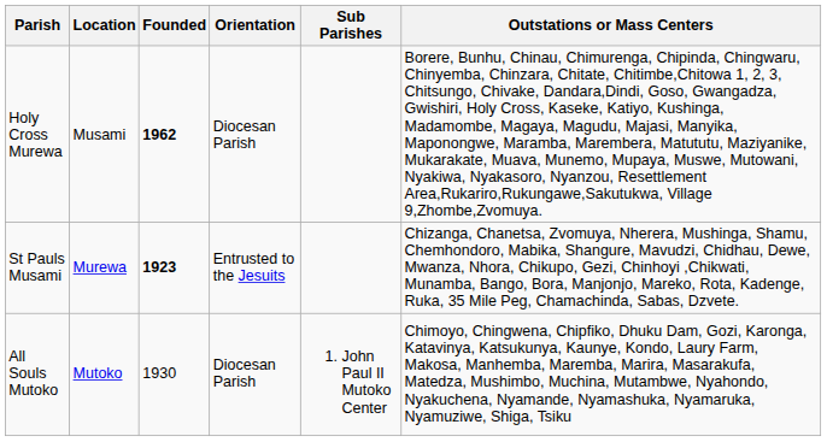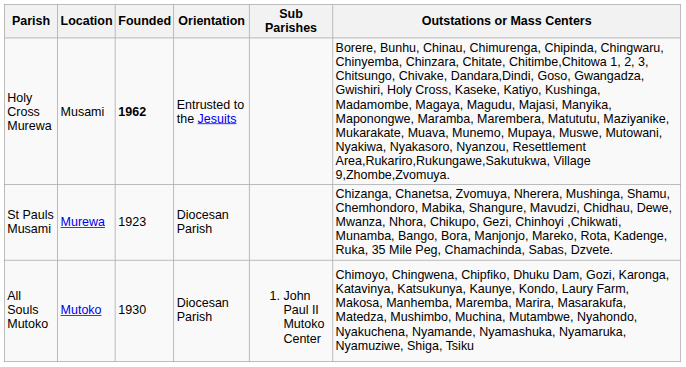Holy Cross Murewa | Orientation: Diocesan Parish -> Entrusted to the Jesuits
St Pauls Musami | Founded: bold -> normal
St Pauls Musami | Orientation: Entrusted to the Jesuits -> Diocesan Parish
